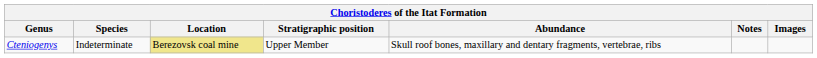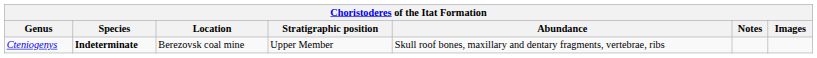Cteniogenys | Species: normal -> bold
Cteniogenys | Location: khaki background -> no background
